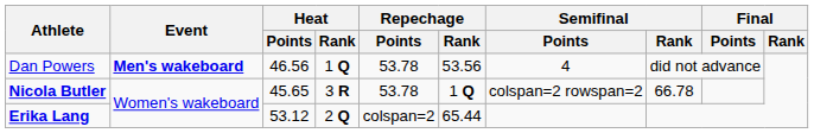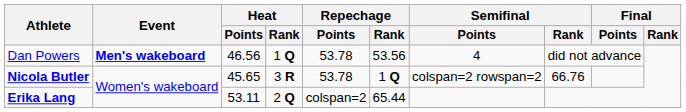Nicola Butler | Semifinal / Rank: 66.78 -> 66.76
Erika Lang | Heat / Points: 53.12 -> 53.11
